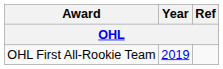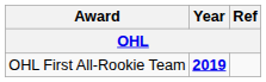row 3 | Year: normal -> bold
